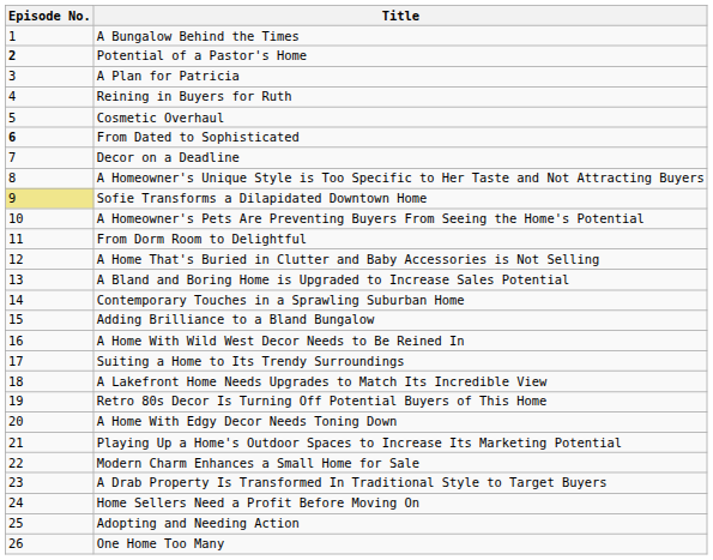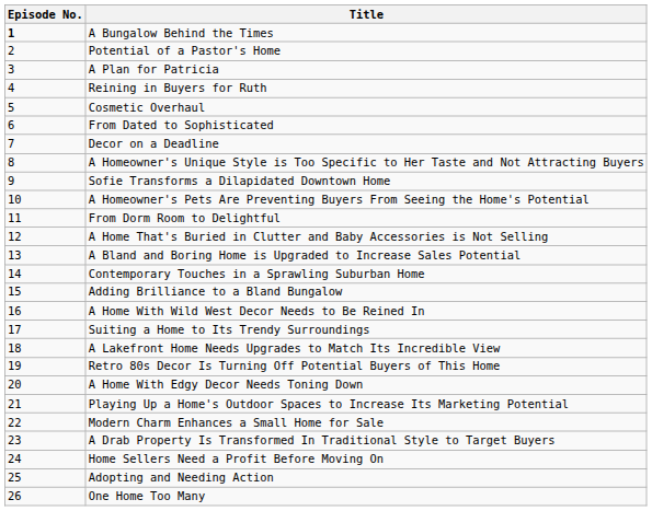A Bungalow Behind the Times | Episode No.: normal -> bold
Potential of a Pastor's Home | Episode No.: bold -> normal
From Dated to Sophisticated | Episode No.: bold -> normal
Sofie Transforms a Dilapidated Downtown Home | Episode No.: khaki background -> no background
